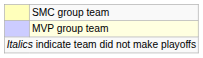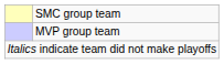row 2 | column 2: lightyellow background -> no background
